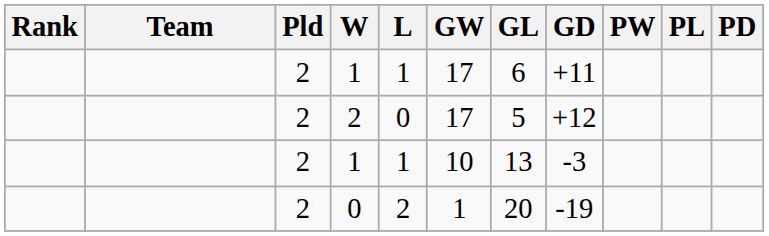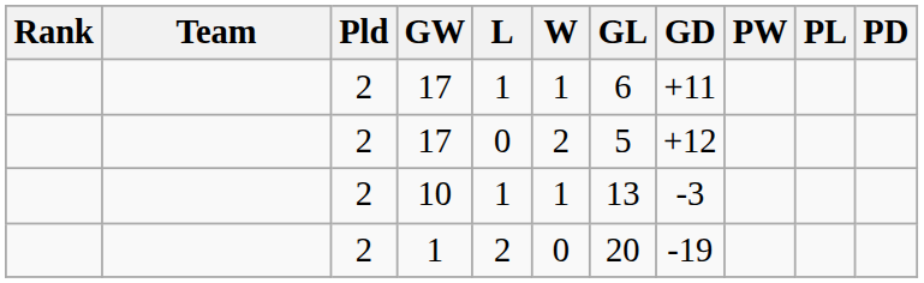columns swapped: W <-> GW
